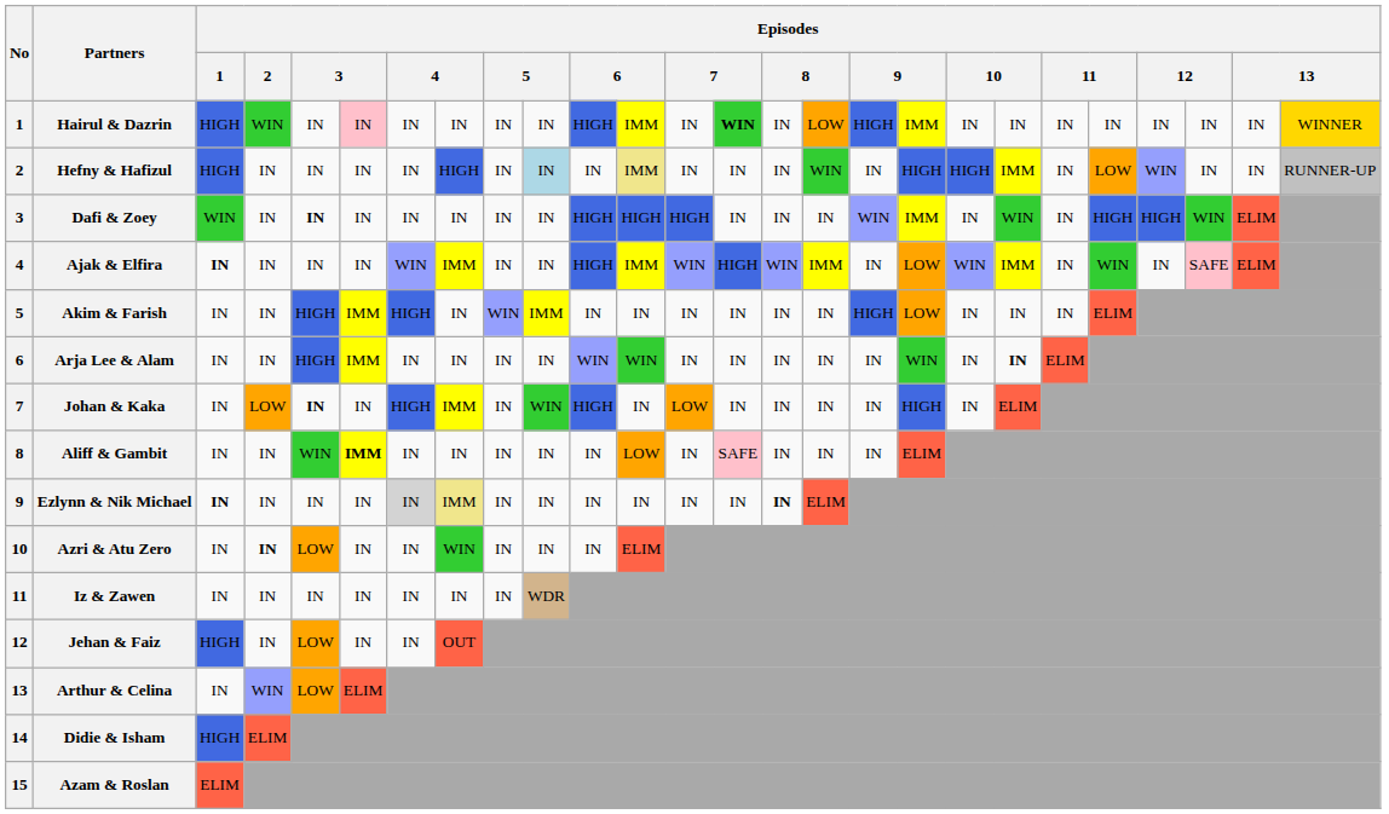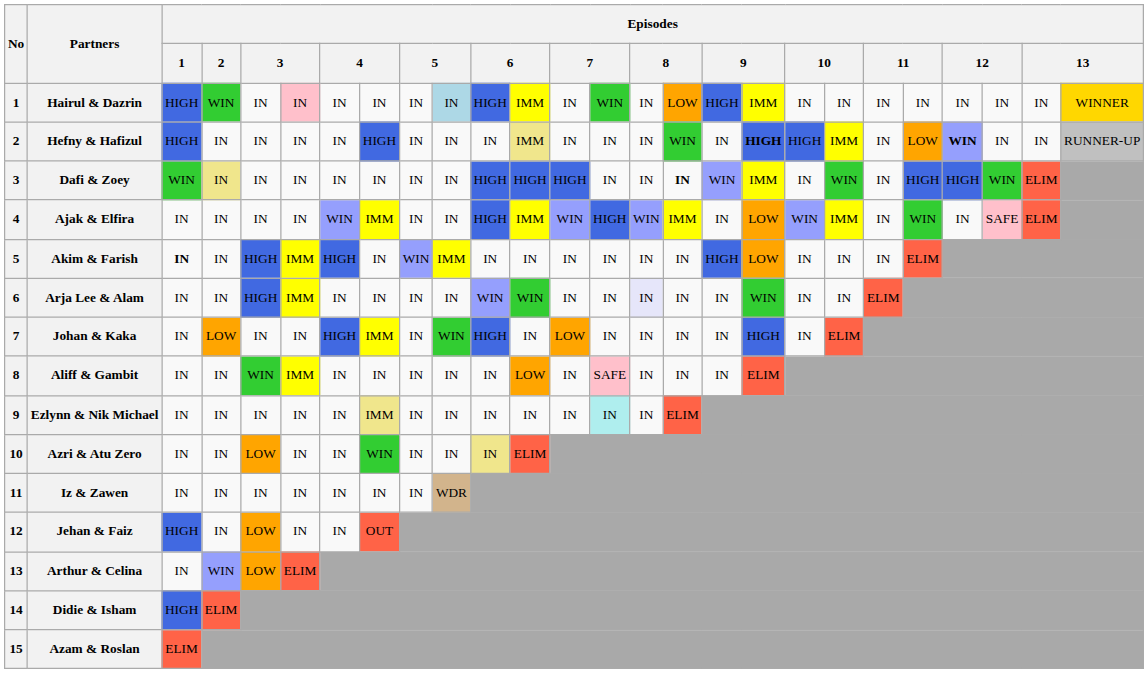Hairul & Dazrin | column 10: no background -> lightblue background
Hairul & Dazrin | column 14: bold -> normal
Hefny & Hafizul | column 10: lightblue background -> no background
Hefny & Hafizul | column 18: normal -> bold
Hefny & Hafizul | column 23: normal -> bold
Dafi & Zoey | Episodes / 2: no background -> khaki background
Dafi & Zoey | column 5: bold -> normal
Dafi & Zoey | column 16: normal -> bold
Ajak & Elfira | Episodes / 1: bold -> normal
Akim & Farish | Episodes / 1: normal -> bold
Arja Lee & Alam | column 15: no background -> lavender background
Arja Lee & Alam | column 20: bold -> normal
Johan & Kaka | column 5: bold -> normal
Aliff & Gambit | column 6: bold -> normal
Ezlynn & Nik Michael | Episodes / 1: bold -> normal
Ezlynn & Nik Michael | column 7: lightgrey background -> no background
Ezlynn & Nik Michael | column 14: no background -> paleturquoise background
Ezlynn & Nik Michael | column 15: bold -> normal
Azri & Atu Zero | Episodes / 2: bold -> normal
Azri & Atu Zero | column 11: no background -> khaki background
